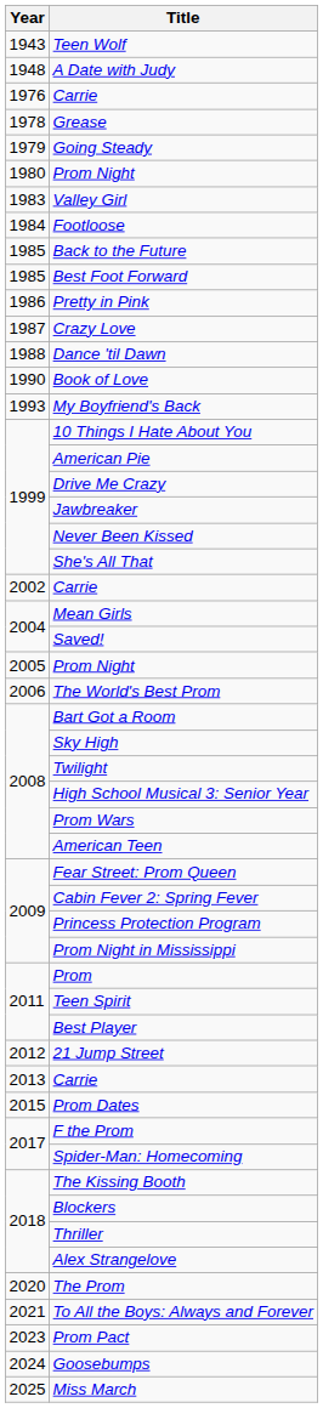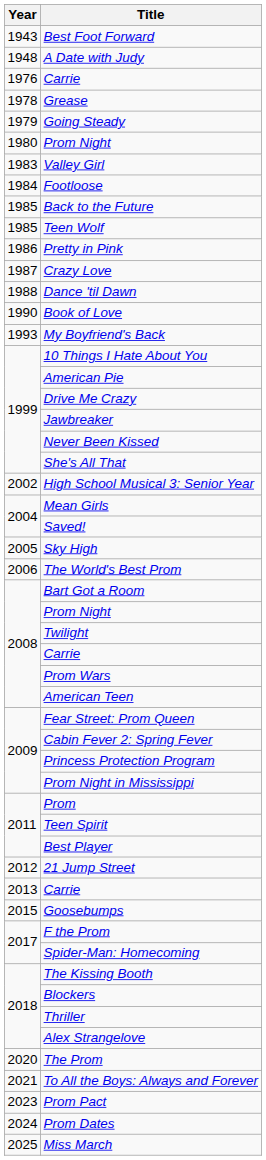row 2 | Title: Teen Wolf -> Best Foot Forward
row 11 | Title: Best Foot Forward -> Teen Wolf
row 23 | Title: Carrie -> High School Musical 3: Senior Year
row 26 | Title: Prom Night -> Sky High
row 29 | Title: Sky High -> Prom Night
row 31 | Title: High School Musical 3: Senior Year -> Carrie
row 43 | Title: Prom Dates -> Goosebumps
row 53 | Title: Goosebumps -> Prom Dates
